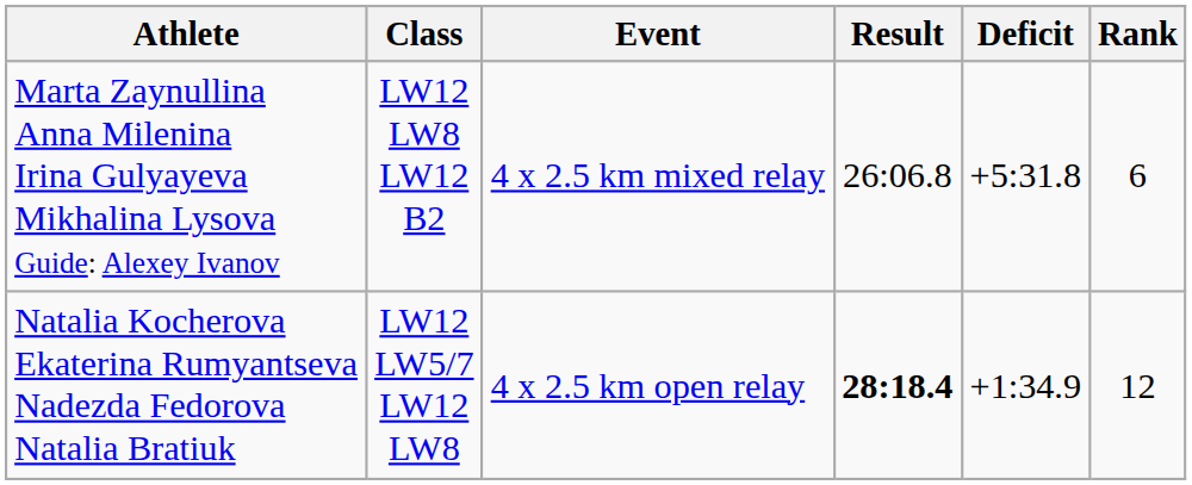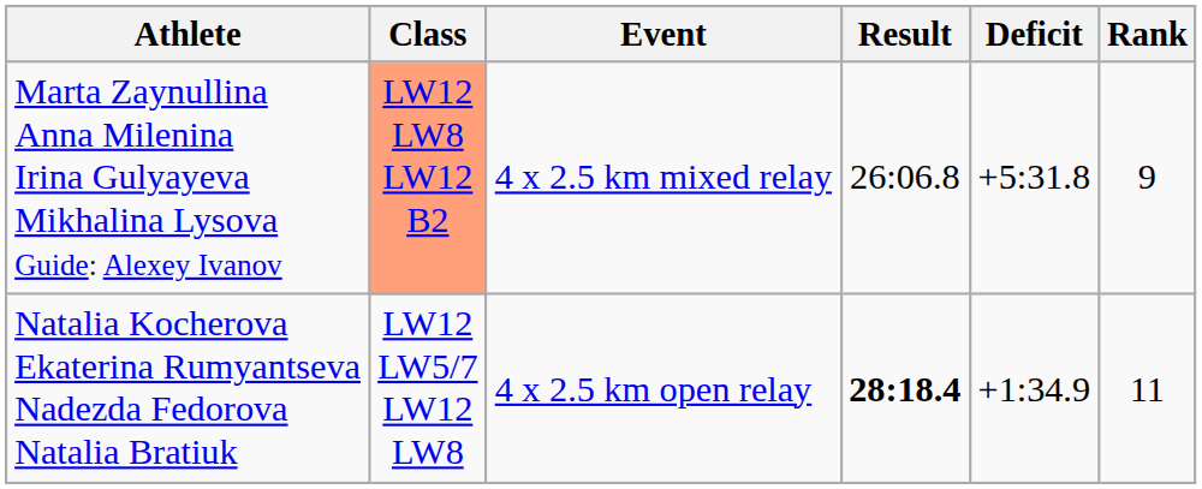row 2 | Class: no background -> lightsalmon background
row 2 | Rank: 6 -> 9
row 3 | Rank: 12 -> 11
